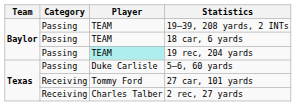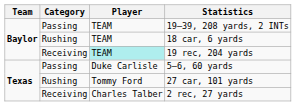18 car, 6 yards | Category: Passing -> Rushing
19 rec, 204 yards | Category: Passing -> Receiving
27 car, 101 yards | Category: Receiving -> Rushing
